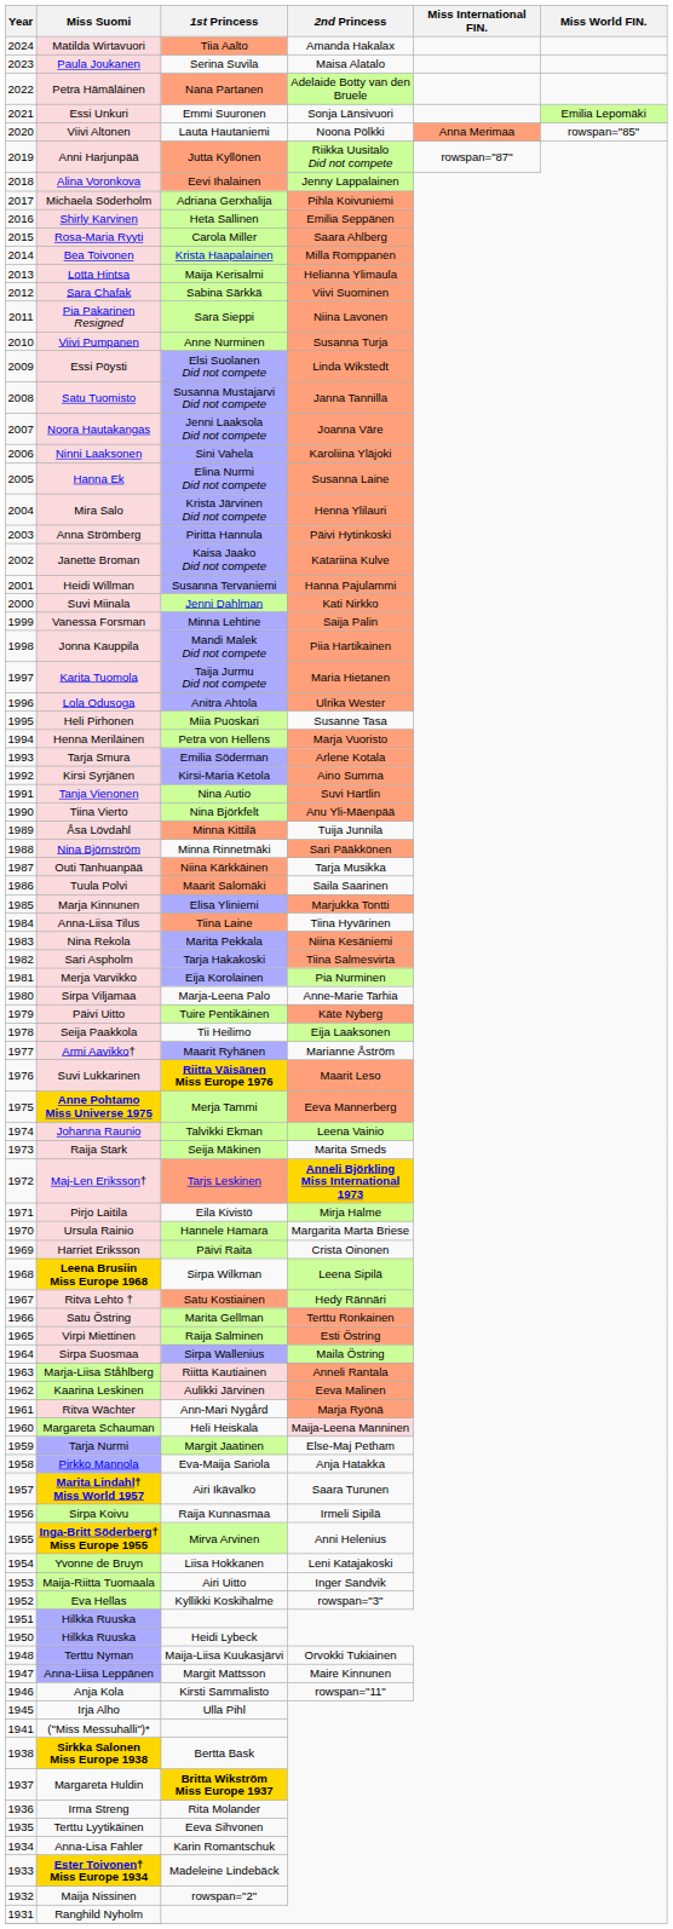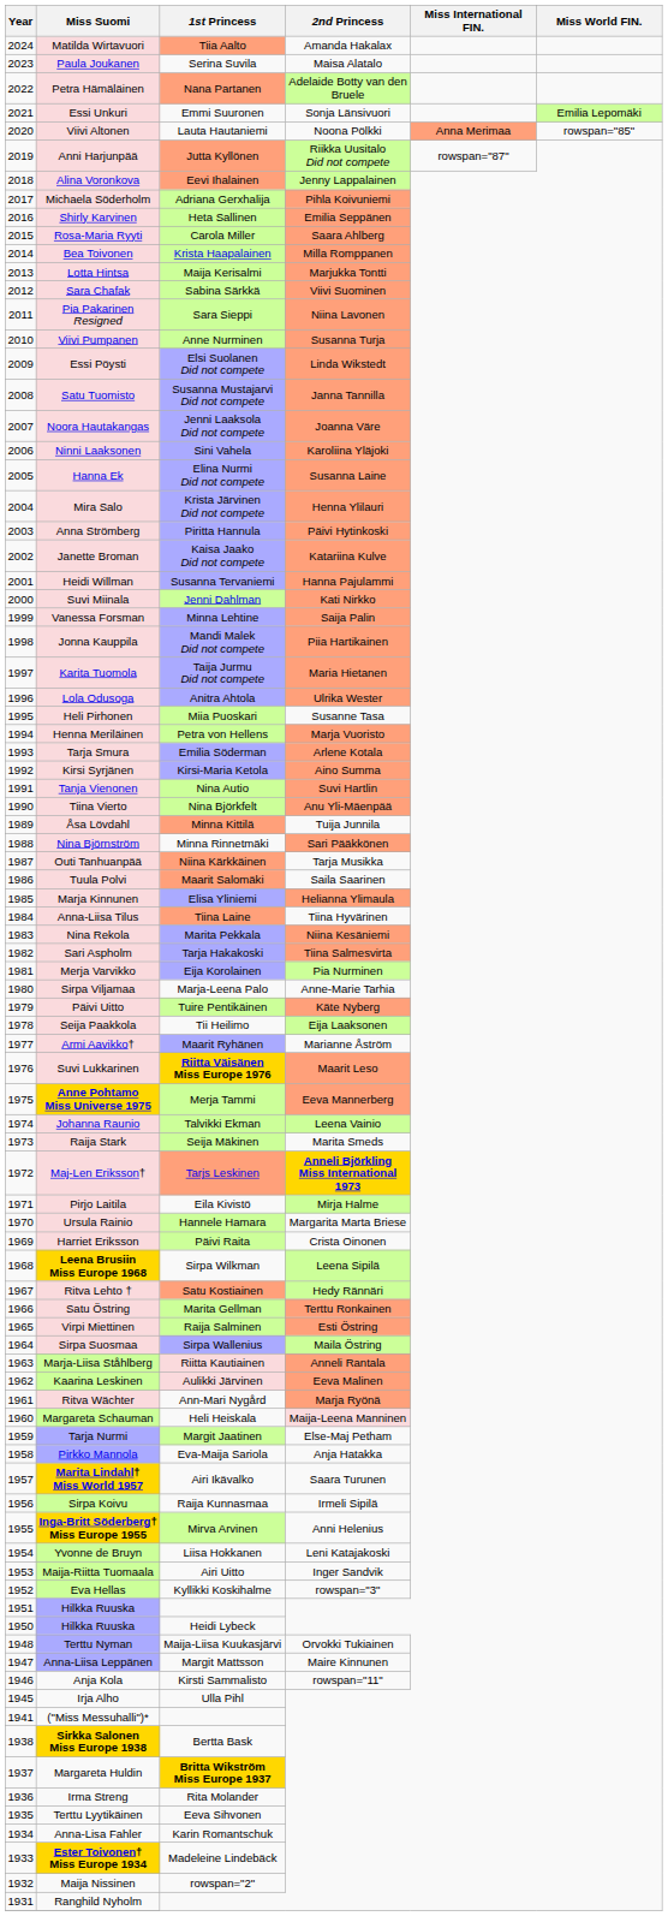Lotta Hintsa | 2nd Princess: Helianna Ylimaula -> Marjukka Tontti
Marja Kinnunen | 2nd Princess: Marjukka Tontti -> Helianna Ylimaula
